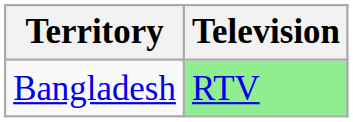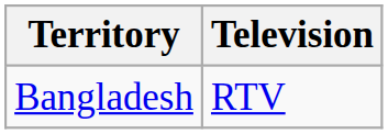Bangladesh | Television: lightgreen background -> no background
